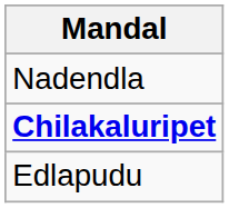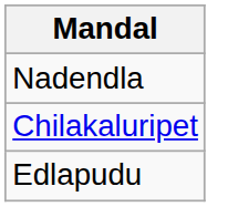row 3 | column 1: bold -> normal
